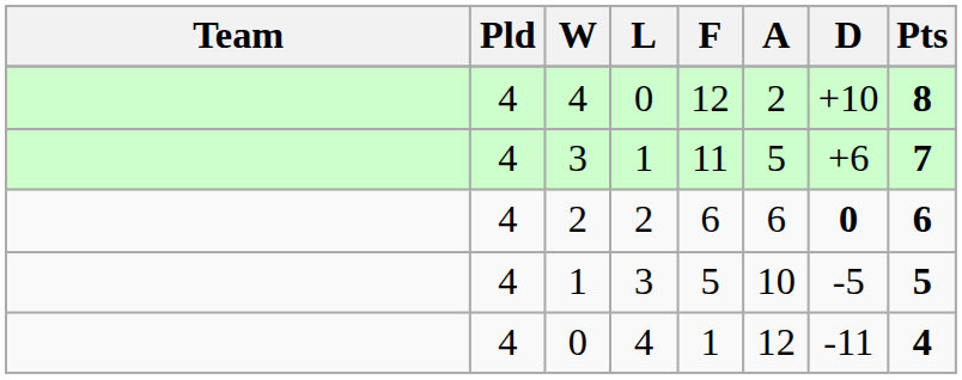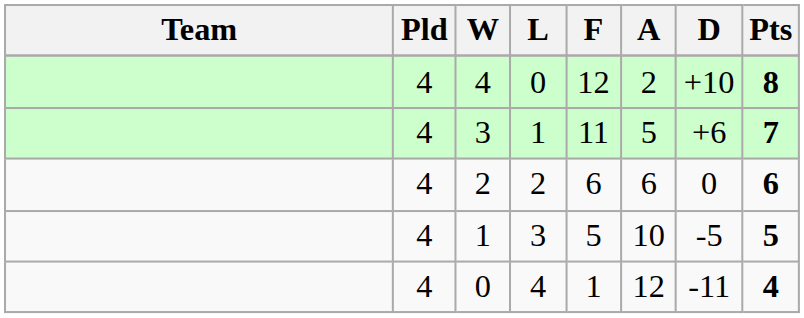row 4 | D: bold -> normal
